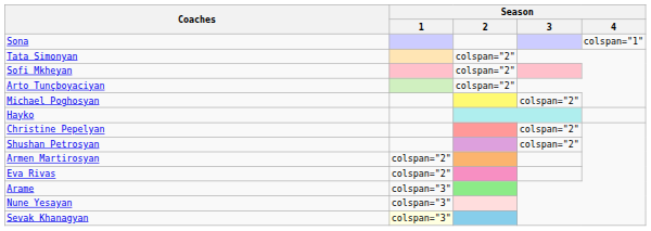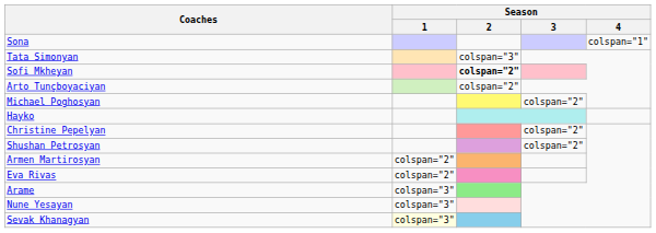Tata Simonyan | Season / 2: colspan="2" -> colspan="3"
Sofi Mkheyan | Season / 2: normal -> bold
